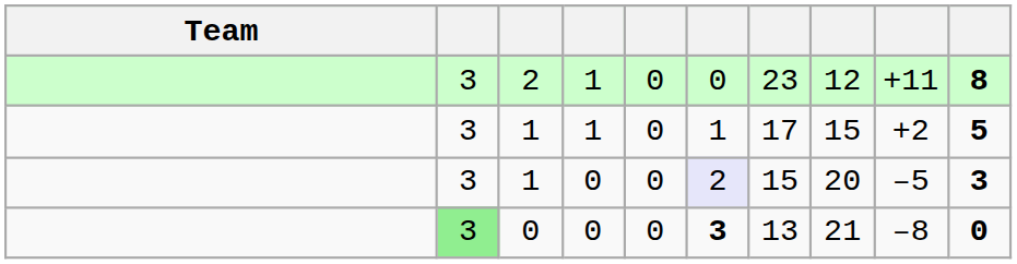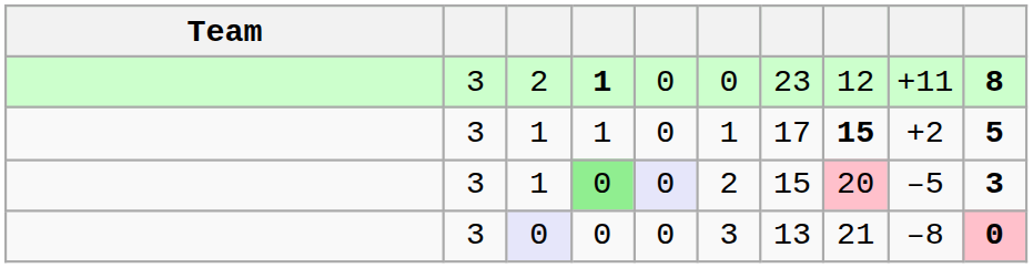row 2 | column 4: normal -> bold
row 3 | column 8: normal -> bold
row 4 | column 4: no background -> lightgreen background
row 4 | column 5: no background -> lavender background
row 4 | column 6: lavender background -> no background
row 4 | column 8: no background -> pink background
row 5 | column 2: lightgreen background -> no background
row 5 | column 3: no background -> lavender background
row 5 | column 6: bold -> normal
row 5 | column 10: no background -> pink background
